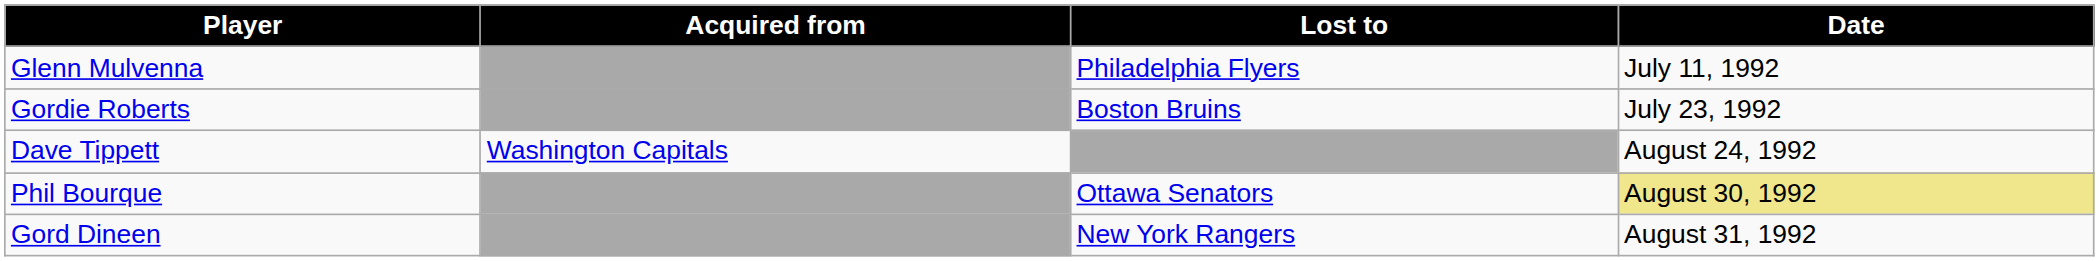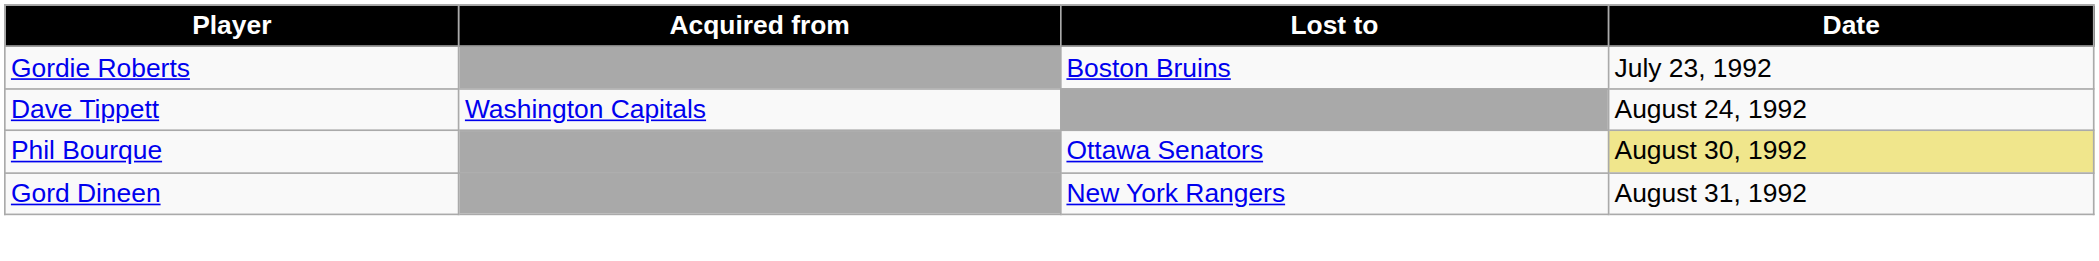- row: Glenn Mulvenna | Philadelphia Flyers | July 11, 1992
